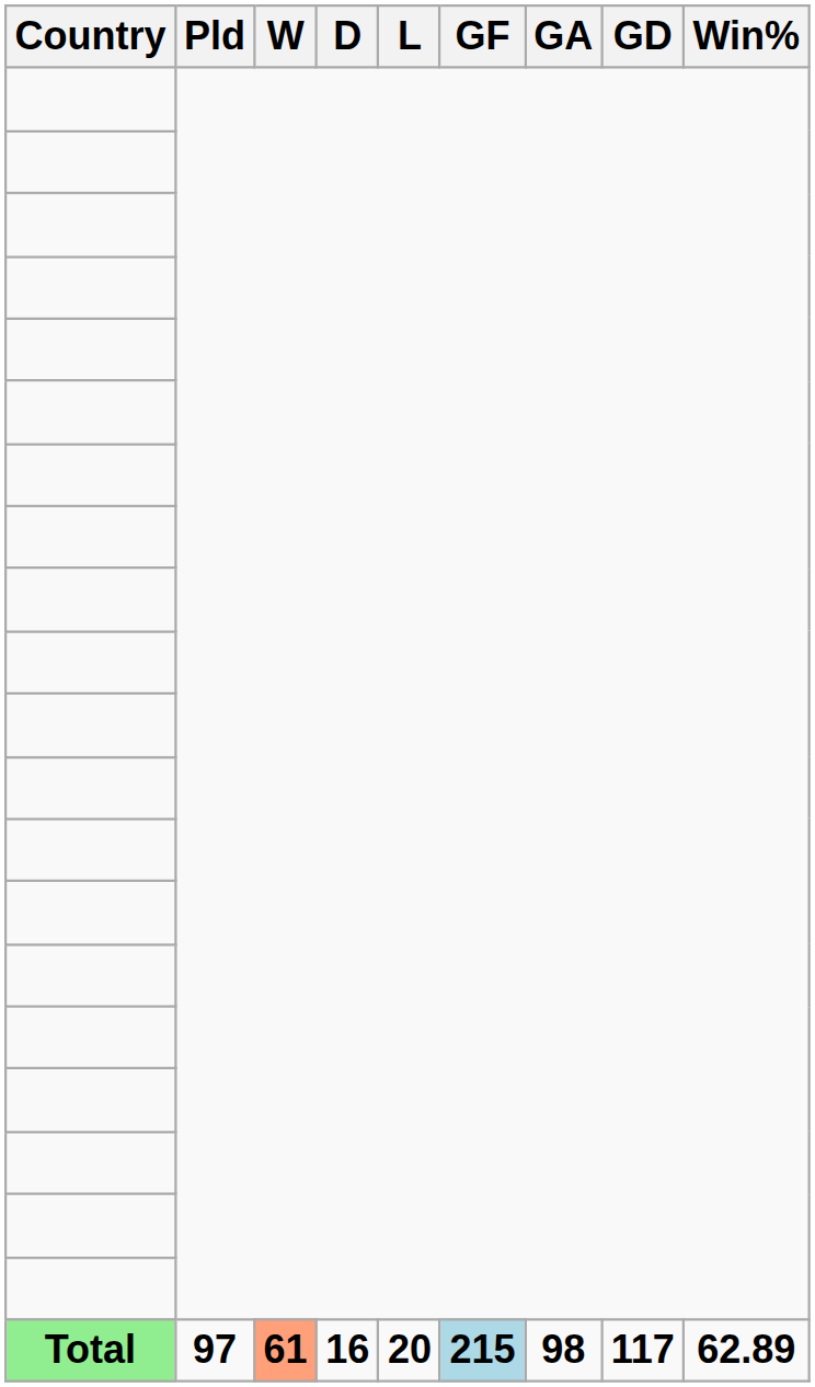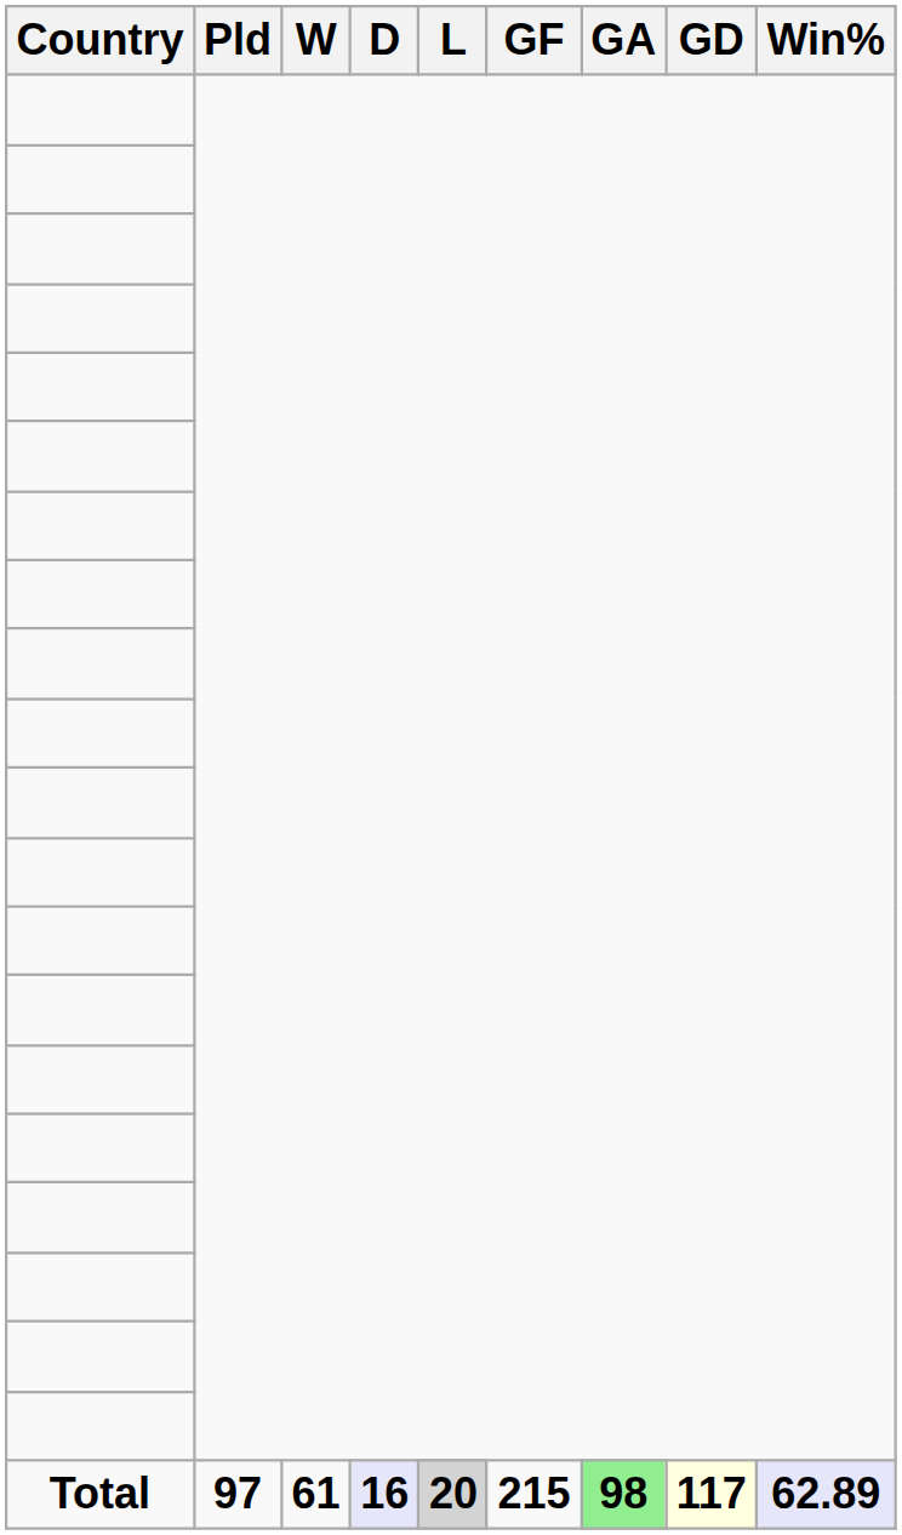row 22 | Country: lightgreen background -> no background
row 22 | W: lightsalmon background -> no background
row 22 | D: no background -> lavender background
row 22 | L: no background -> lightgrey background
row 22 | GF: lightblue background -> no background
row 22 | GA: no background -> lightgreen background
row 22 | GD: no background -> lightyellow background
row 22 | Win%: no background -> lavender background
